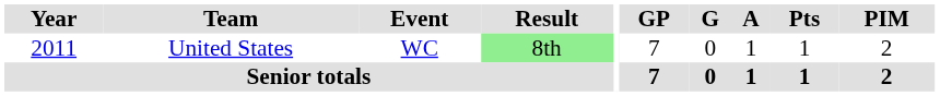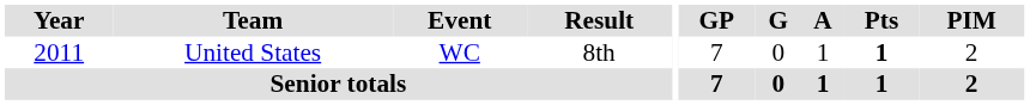United States | Result: lightgreen background -> no background
United States | Pts: normal -> bold
